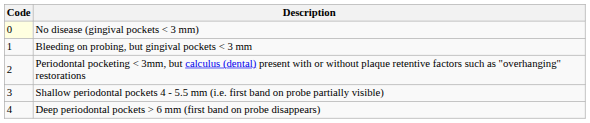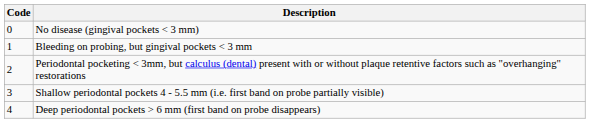No disease (gingival pockets < 3 mm) | Code: lightyellow background -> no background
